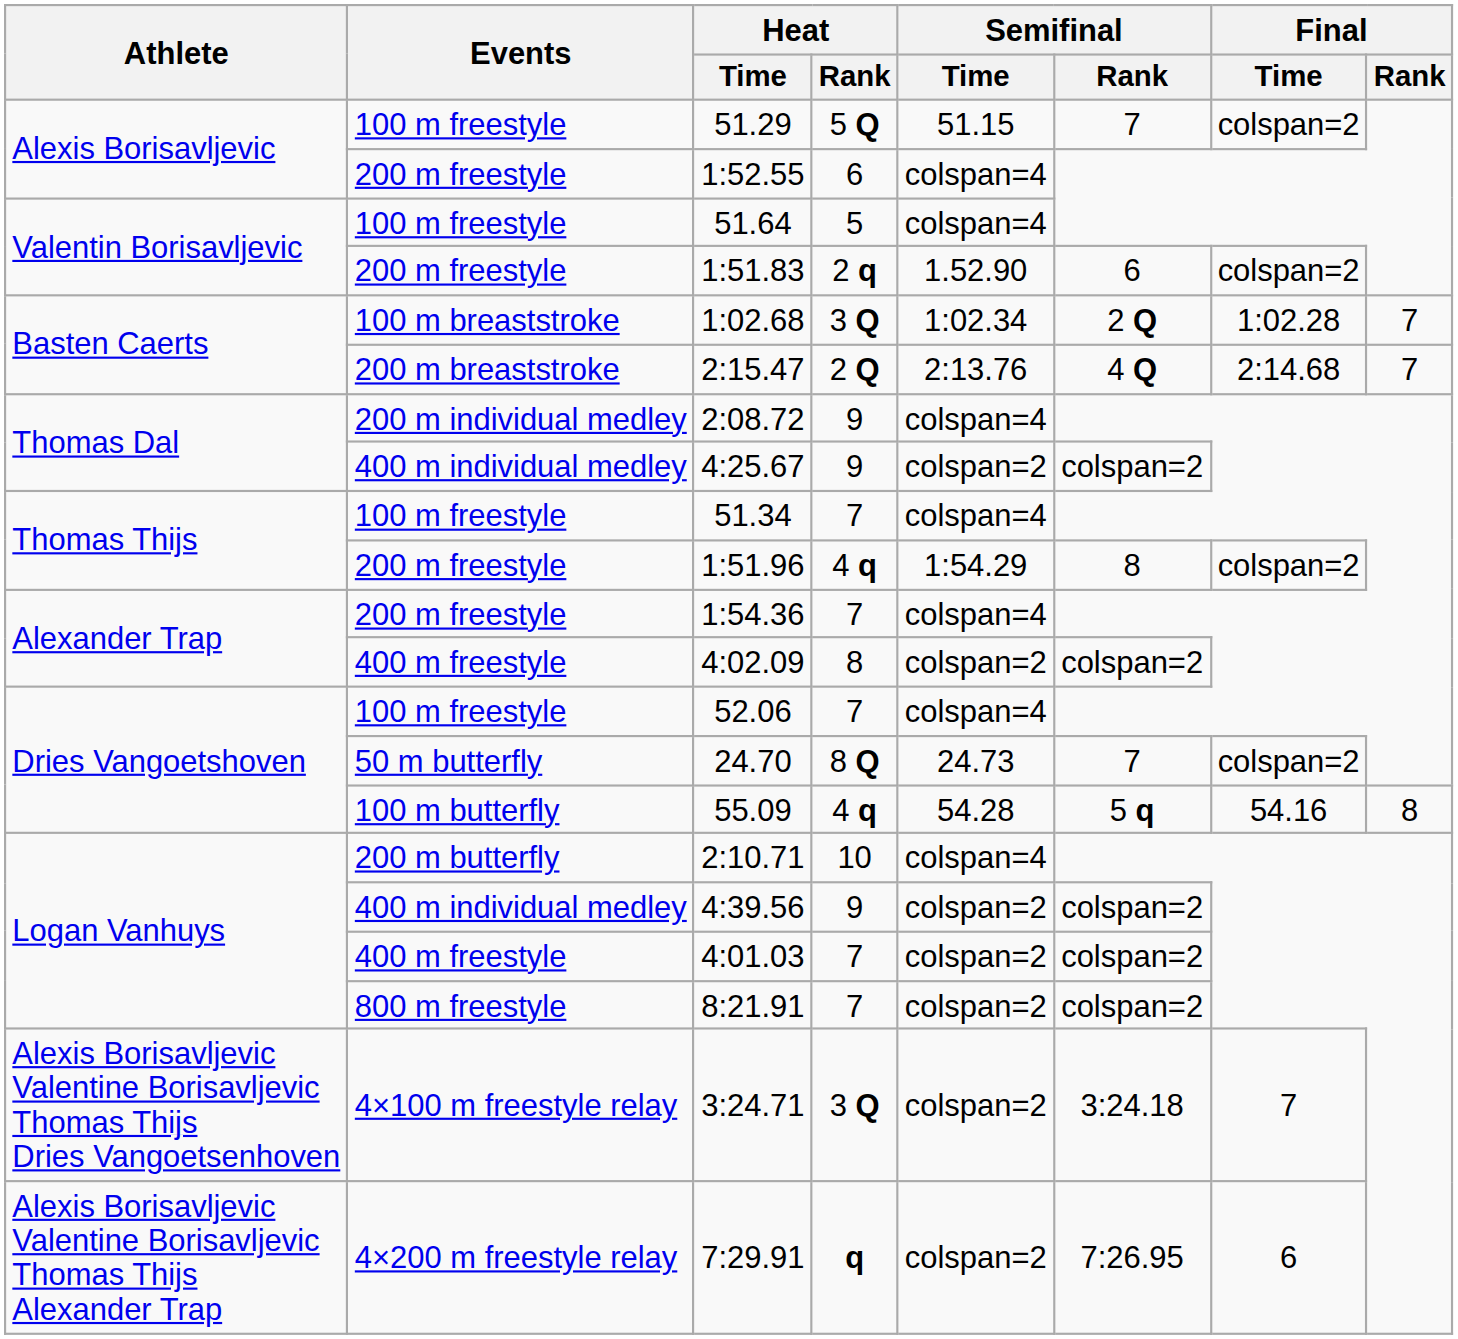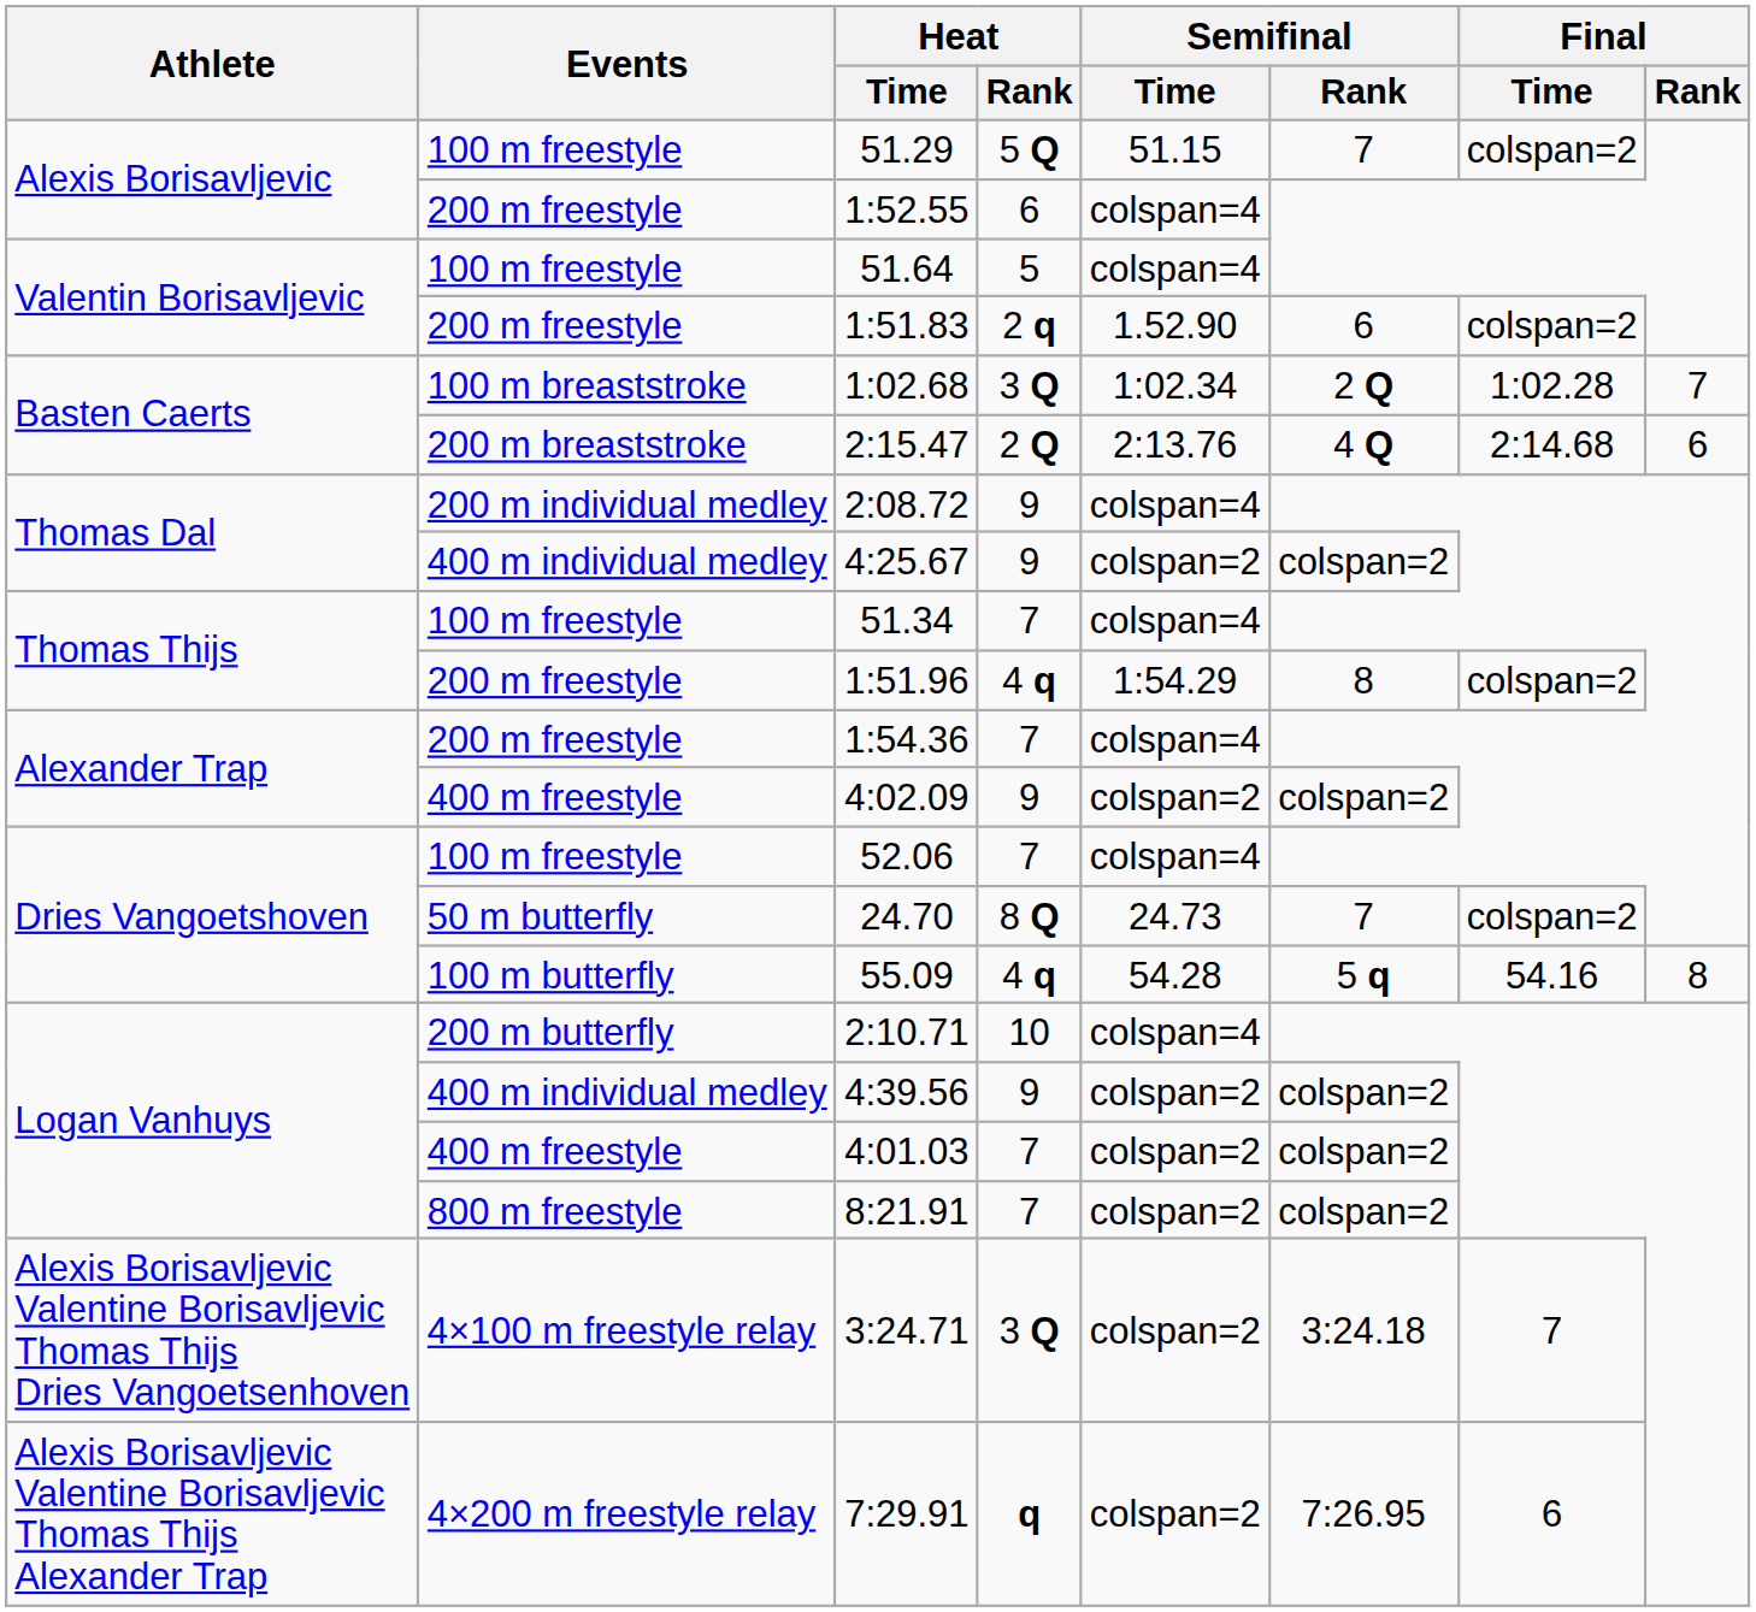2:15.47 | Final / Rank: 7 -> 6
4:02.09 | Heat / Rank: 8 -> 9
